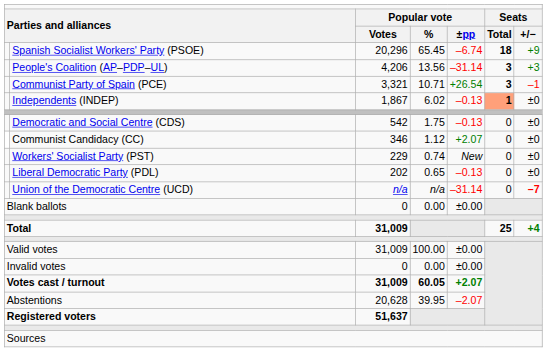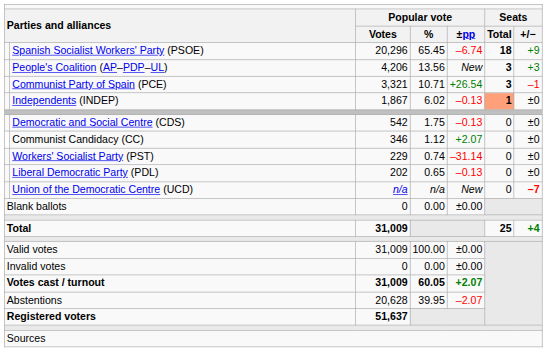People's Coalition (AP–PDP–UL) | column 5: –31.14 -> New
Workers' Socialist Party (PST) | column 5: New -> –31.14
Union of the Democratic Centre (UCD) | column 5: –31.14 -> New
